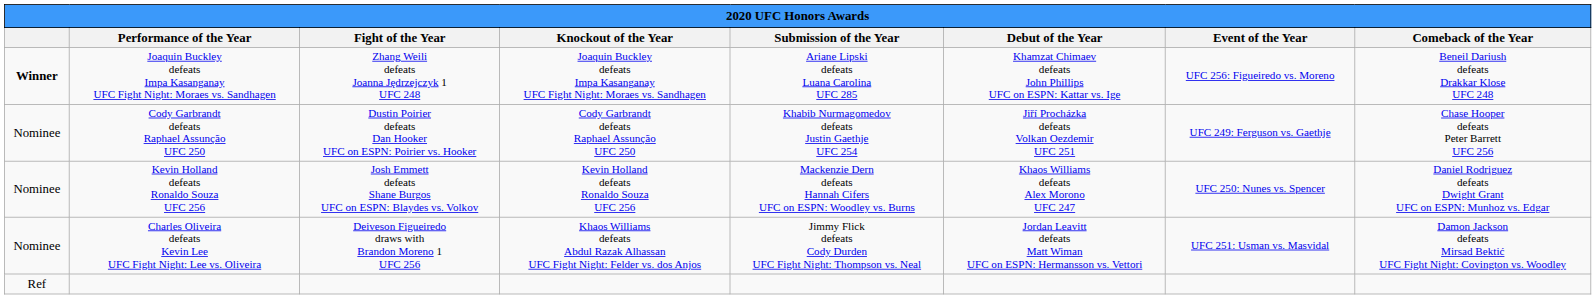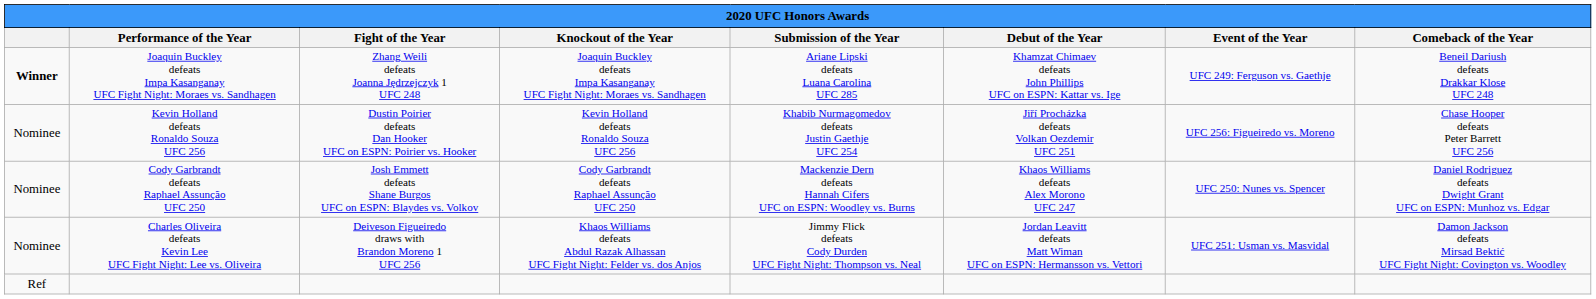row 3 | Event of the Year: UFC 256: Figueiredo vs. Moreno -> UFC 249: Ferguson vs. Gaethje
row 4 | Performance of the Year: Cody Garbrandt defeats Raphael Assunção UFC 250 -> Kevin Holland defeats Ronaldo Souza UFC 256
row 4 | Knockout of the Year: Cody Garbrandt defeats Raphael Assunção UFC 250 -> Kevin Holland defeats Ronaldo Souza UFC 256
row 4 | Event of the Year: UFC 249: Ferguson vs. Gaethje -> UFC 256: Figueiredo vs. Moreno
row 5 | Performance of the Year: Kevin Holland defeats Ronaldo Souza UFC 256 -> Cody Garbrandt defeats Raphael Assunção UFC 250
row 5 | Knockout of the Year: Kevin Holland defeats Ronaldo Souza UFC 256 -> Cody Garbrandt defeats Raphael Assunção UFC 250
